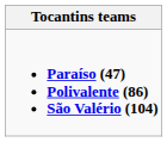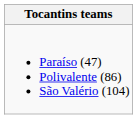row 2 | column 1: bold -> normal
